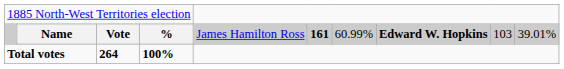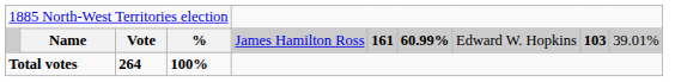row 2 | column 7: normal -> bold
row 2 | column 8: bold -> normal
row 2 | column 9: normal -> bold
